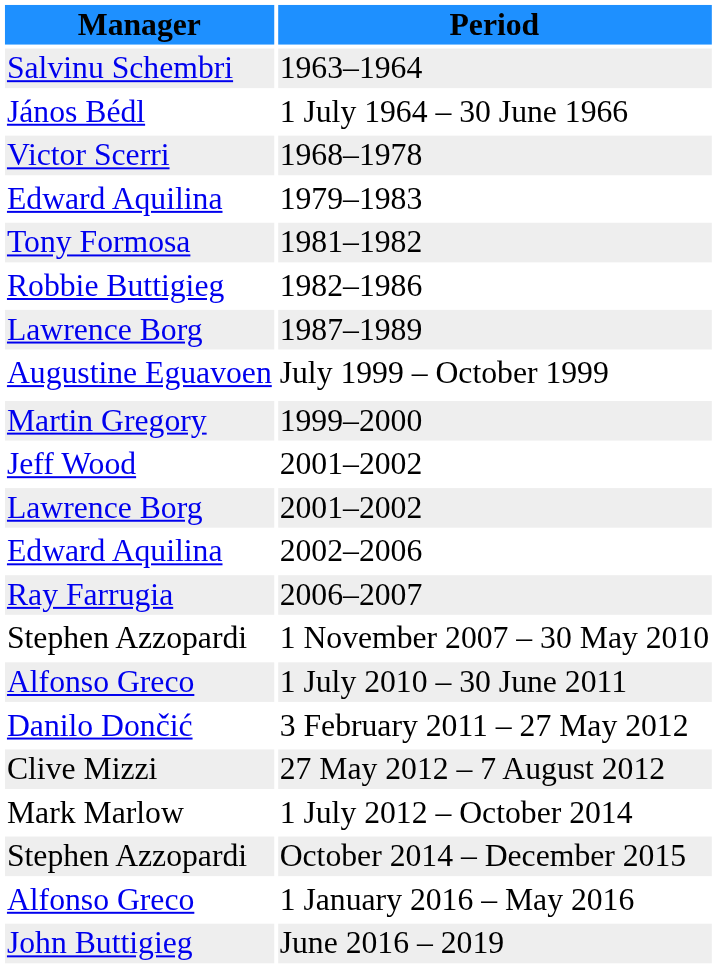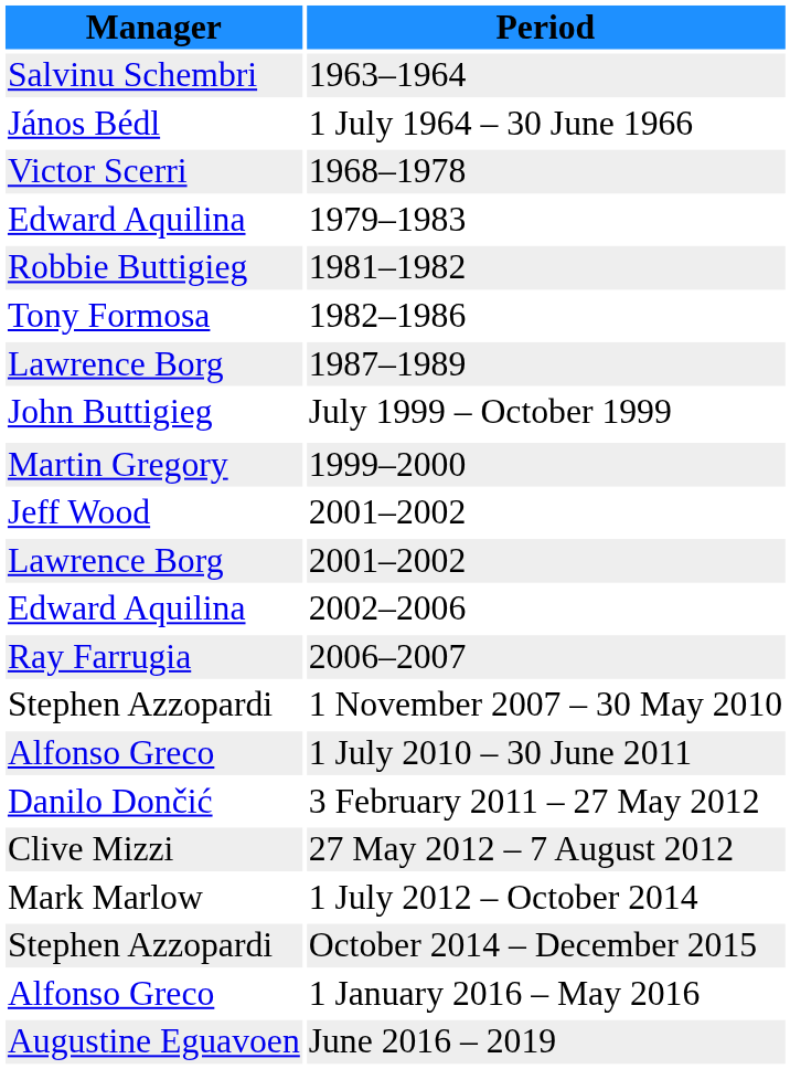row 6 | Manager: Tony Formosa -> Robbie Buttigieg
row 7 | Manager: Robbie Buttigieg -> Tony Formosa
row 9 | Manager: Augustine Eguavoen -> John Buttigieg
row 22 | Manager: John Buttigieg -> Augustine Eguavoen
